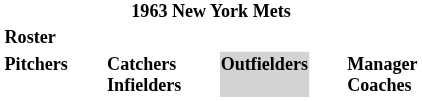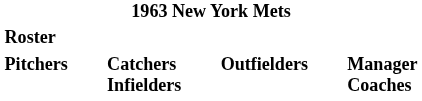Pitchers | column 3: lightgrey background -> no background
